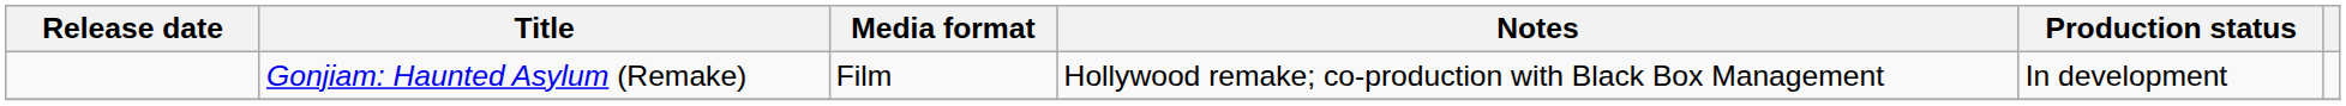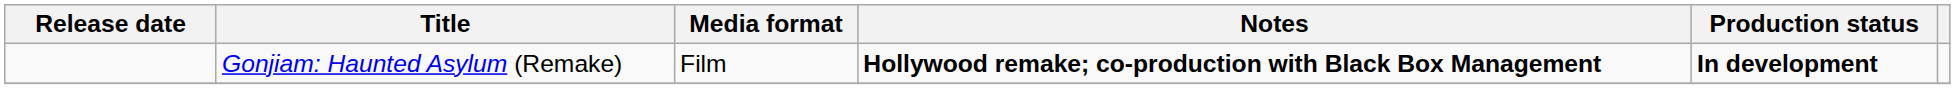Gonjiam: Haunted Asylum (Remake) | Notes: normal -> bold
Gonjiam: Haunted Asylum (Remake) | Production status: normal -> bold
